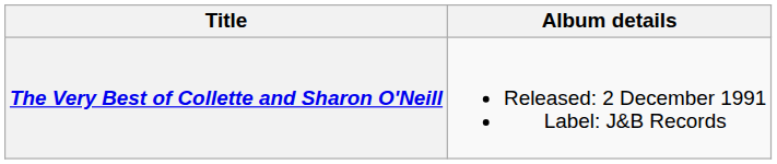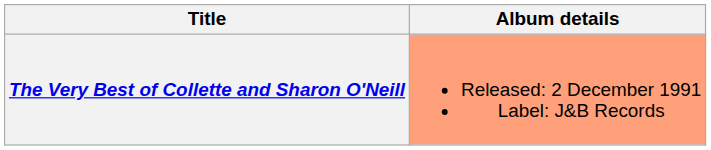The Very Best of Collette and Sharon O'Neill | Album details: no background -> lightsalmon background
